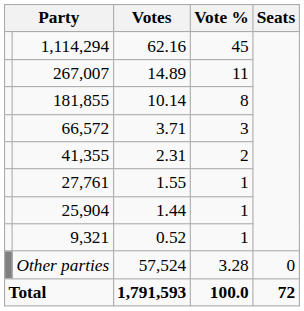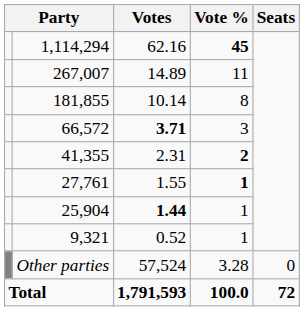1,114,294 | Vote %: normal -> bold
66,572 | Votes: normal -> bold
41,355 | Vote %: normal -> bold
27,761 | Vote %: normal -> bold
25,904 | Votes: normal -> bold
